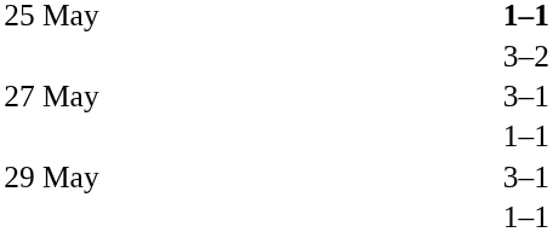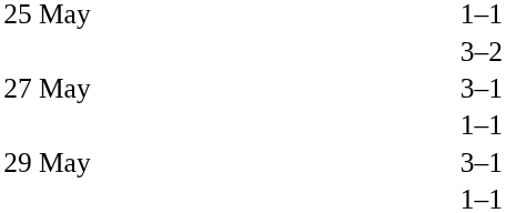25 May | column 2: bold -> normal
